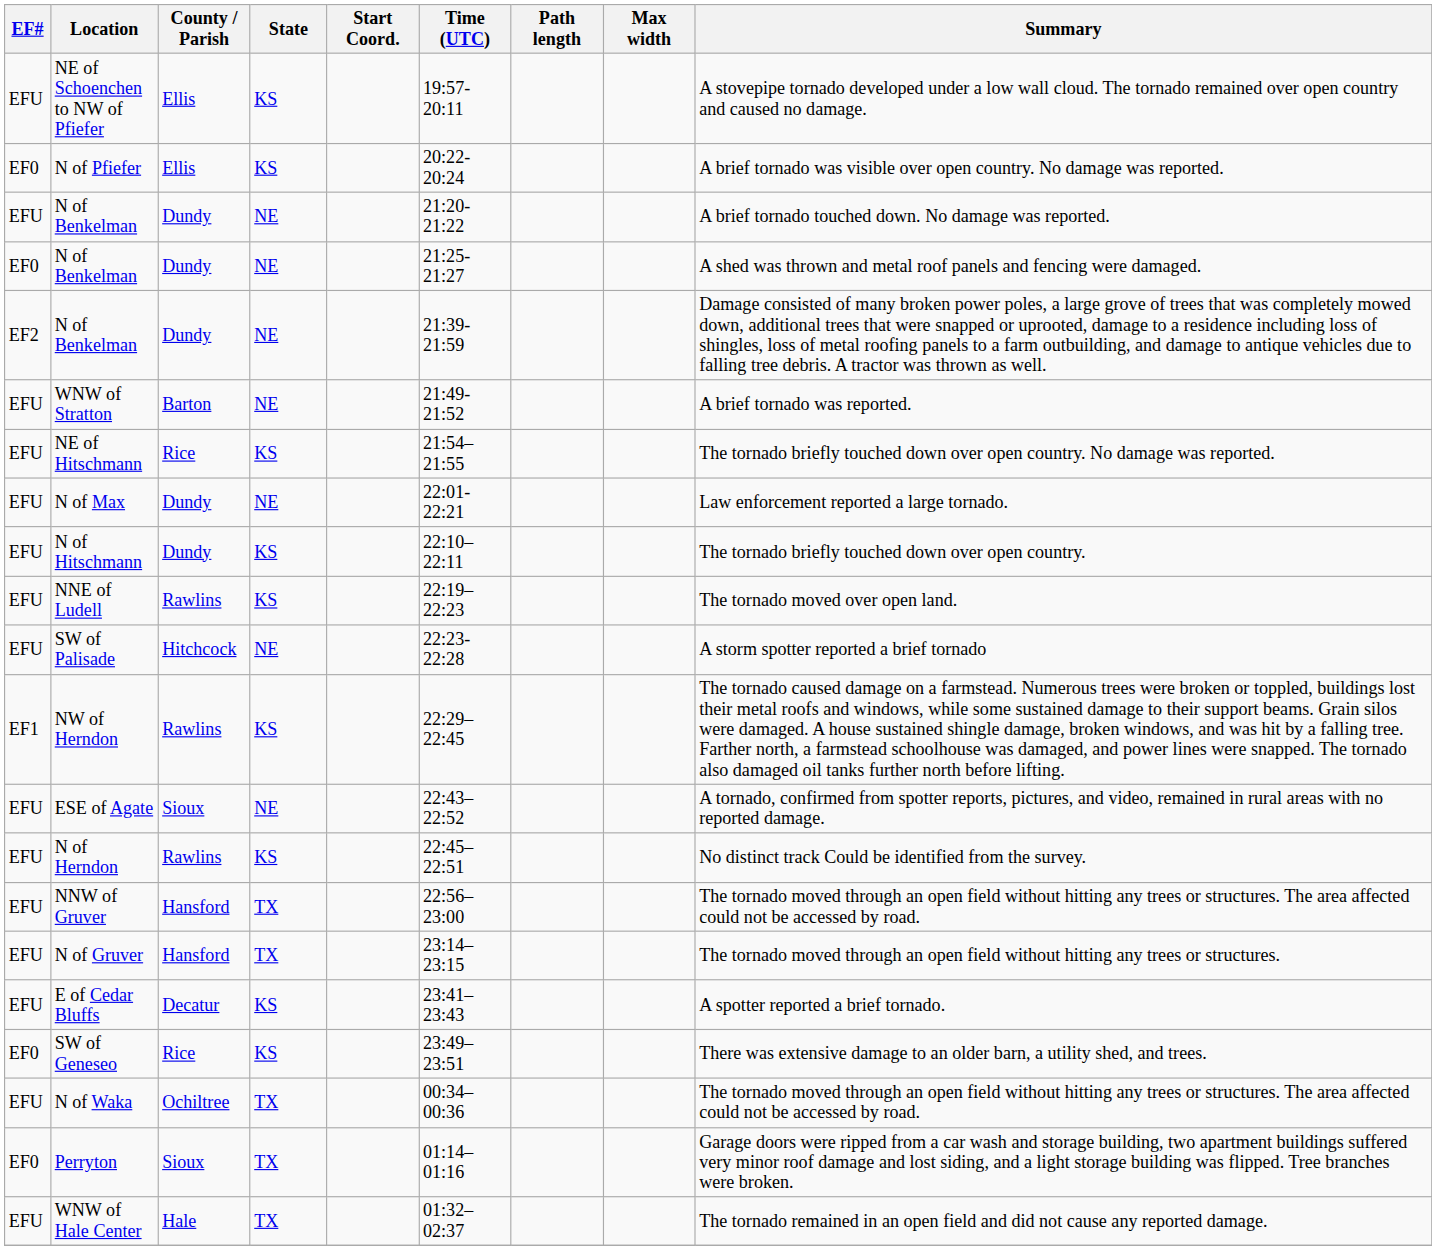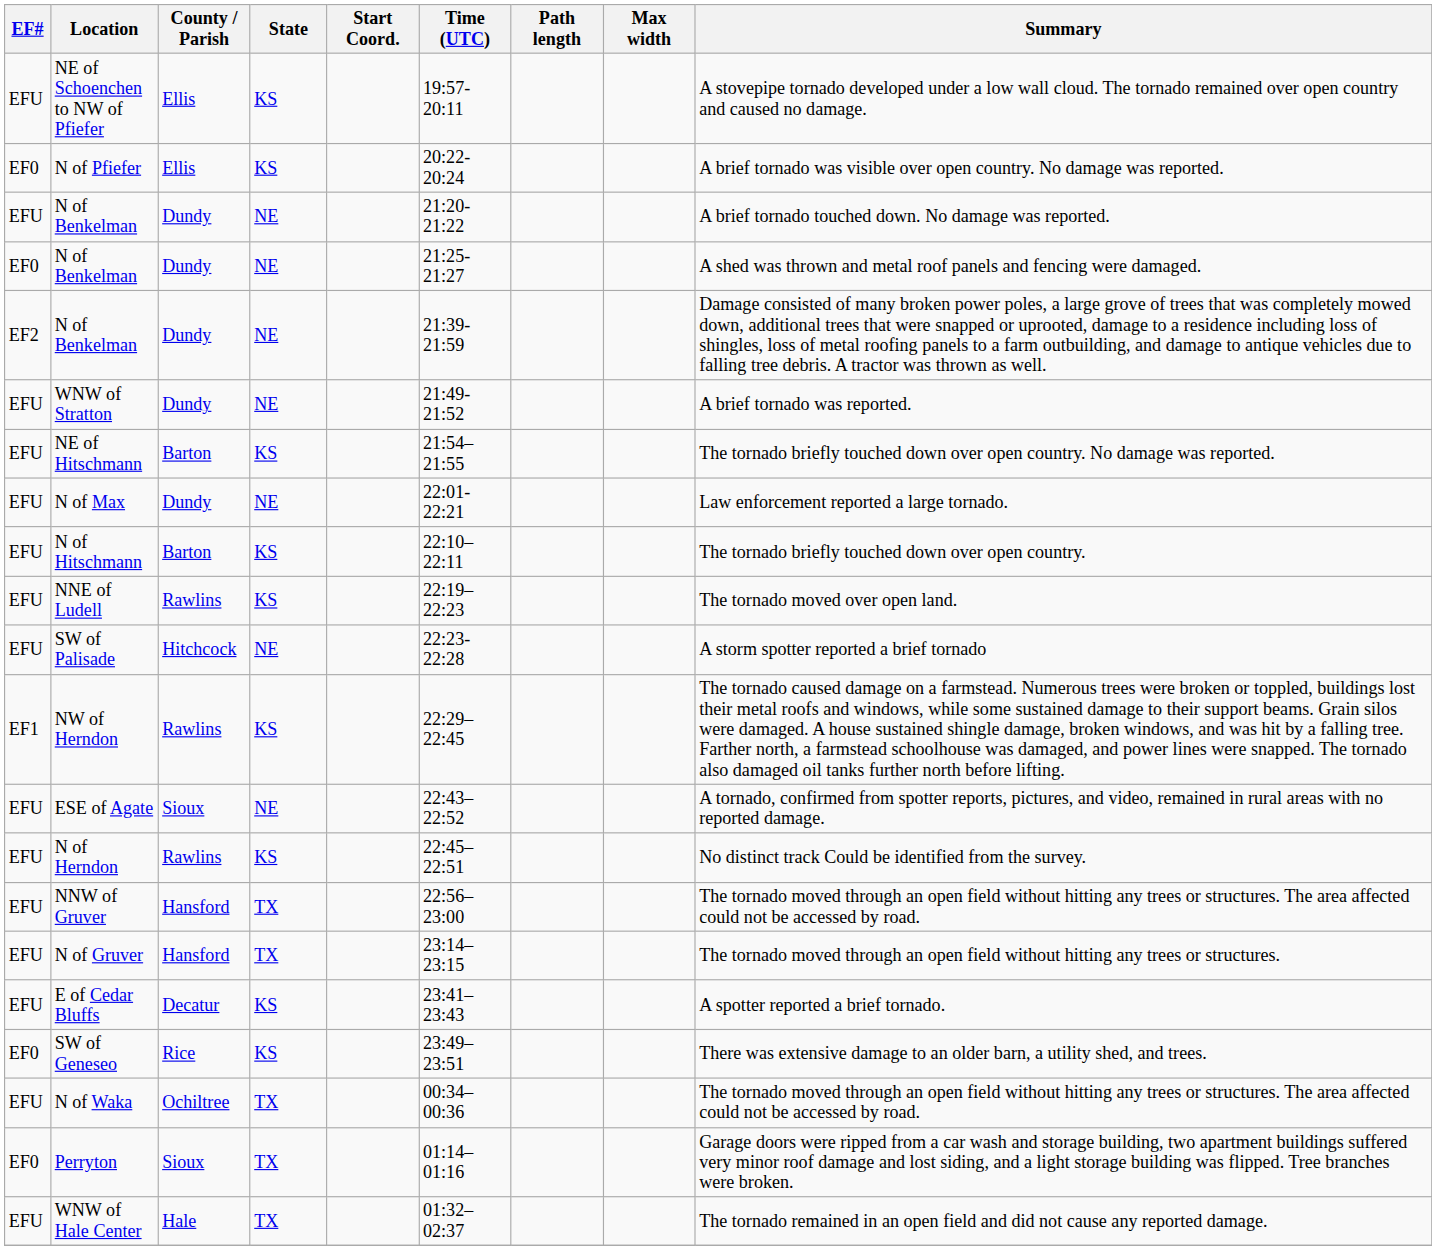WNW of Stratton | County / Parish: Barton -> Dundy
NE of Hitschmann | County / Parish: Rice -> Barton
N of Hitschmann | County / Parish: Dundy -> Barton
